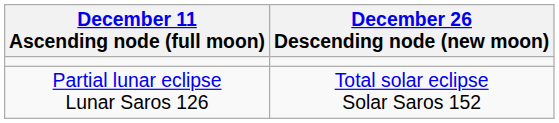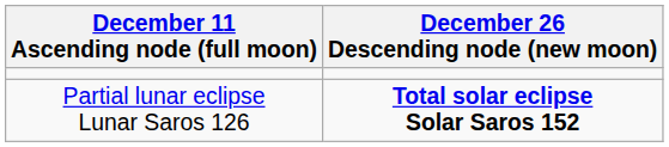row 3 | December 26 Descending node (new moon): normal -> bold
